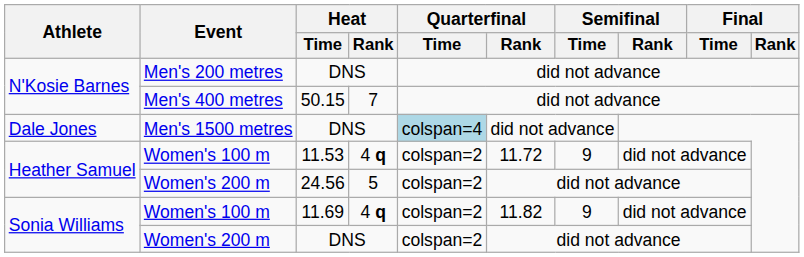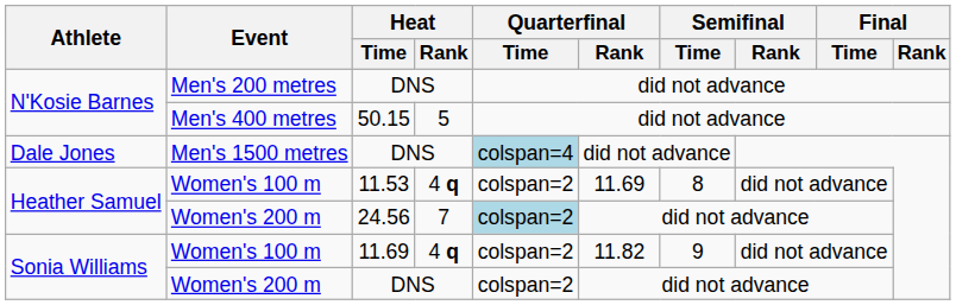Men's 400 metres | Heat / Rank: 7 -> 5
Women's 100 m / 11.53 | Quarterfinal / Rank: 11.72 -> 11.69
Women's 100 m / 11.53 | Semifinal / Time: 9 -> 8
Women's 200 m / 24.56 | Heat / Rank: 5 -> 7
Women's 200 m / 24.56 | Quarterfinal / Time: no background -> lightblue background
